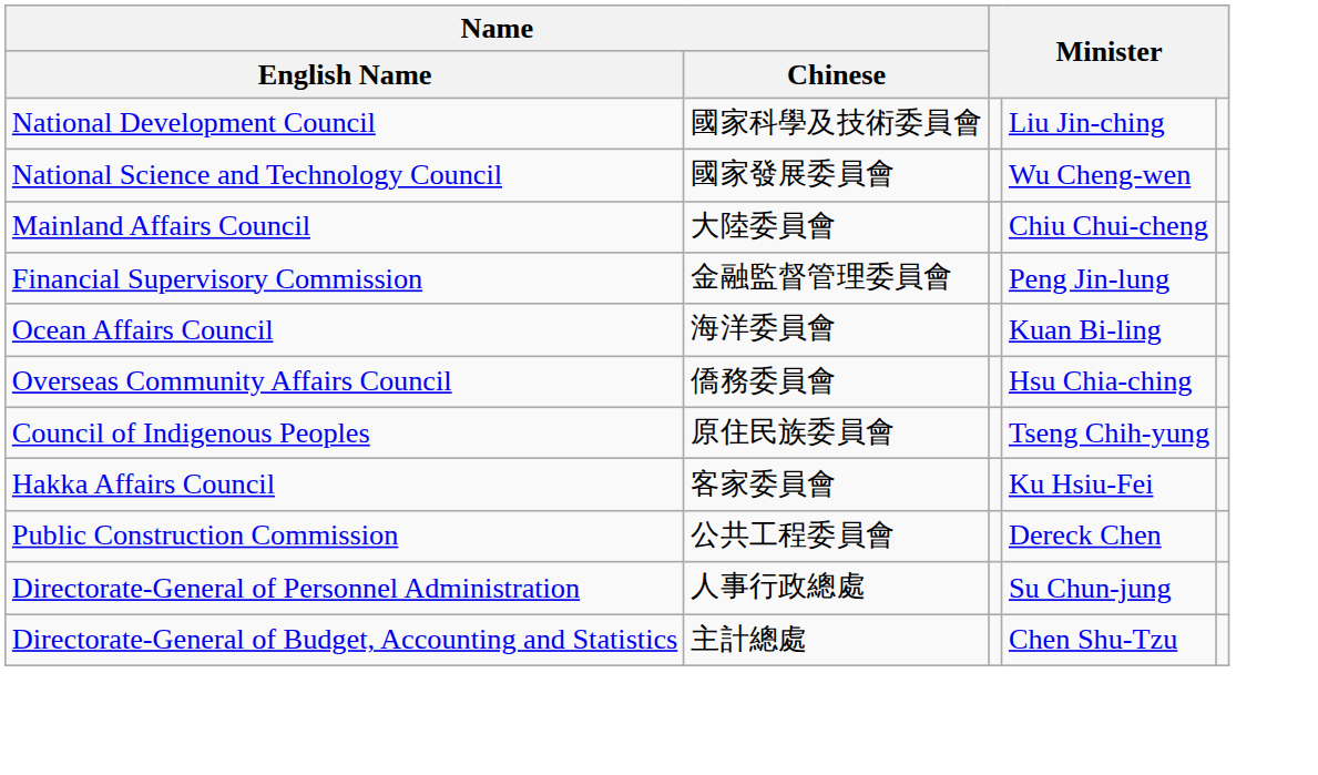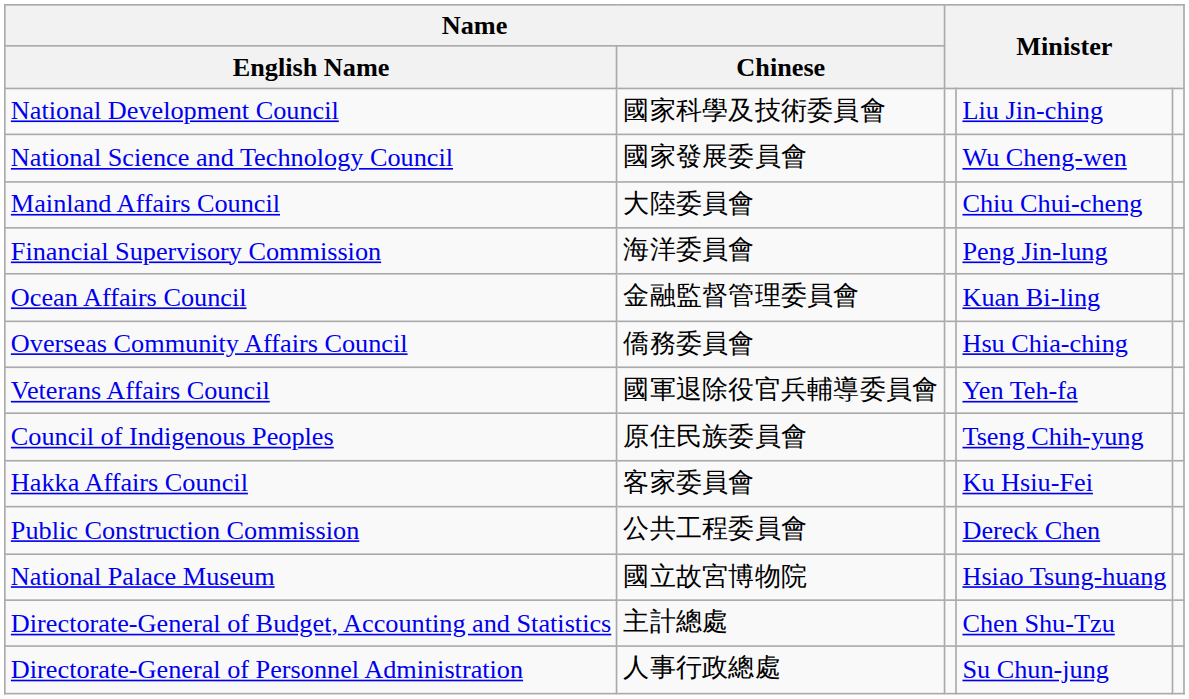Financial Supervisory Commission | Name / Chinese: 金融監督管理委員會 -> 海洋委員會
Ocean Affairs Council | Name / Chinese: 海洋委員會 -> 金融監督管理委員會
+ row: Veterans Affairs Council | 國軍退除役官兵輔導委員會 | Yen Teh-fa
+ row: National Palace Museum | 國立故宮博物院 | Hsiao Tsung-huang
rows swapped: Directorate-General of Budget, Accounting and Statistics <-> Directorate-General of Personnel Administration
